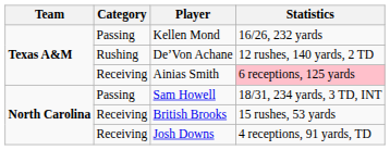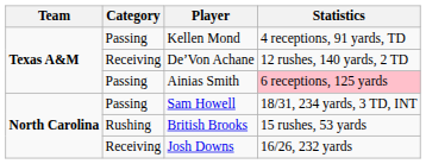Kellen Mond | Statistics: 16/26, 232 yards -> 4 receptions, 91 yards, TD
De’Von Achane | Category: Rushing -> Receiving
Ainias Smith | Category: Receiving -> Passing
British Brooks | Category: Receiving -> Rushing
Josh Downs | Statistics: 4 receptions, 91 yards, TD -> 16/26, 232 yards
